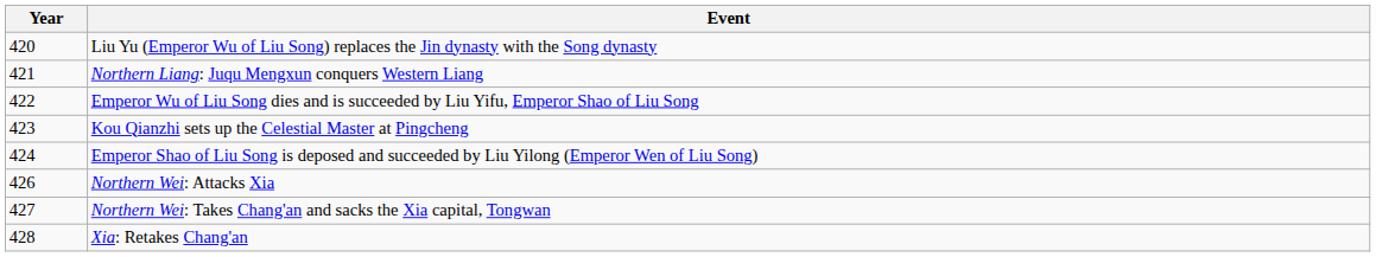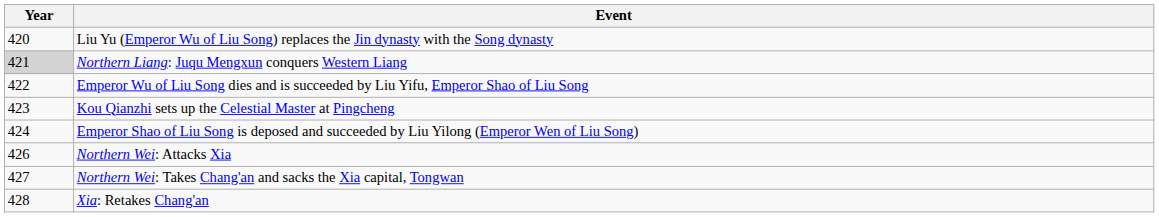Northern Liang: Juqu Mengxun conquers Western Liang | Year: no background -> lightgrey background
